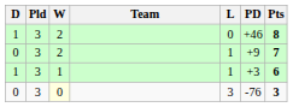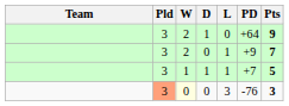columns swapped: Team <-> D
row 2 | PD: +46 -> +64
row 2 | Pts: 8 -> 9
row 4 | PD: +3 -> +7
row 4 | Pts: 6 -> 5
row 5 | Pld: no background -> lightsalmon background
